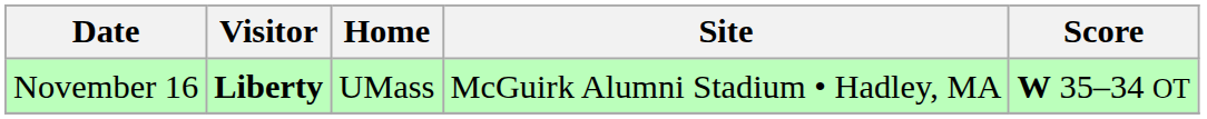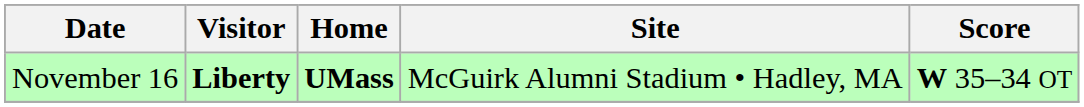November 16 | Home: normal -> bold
